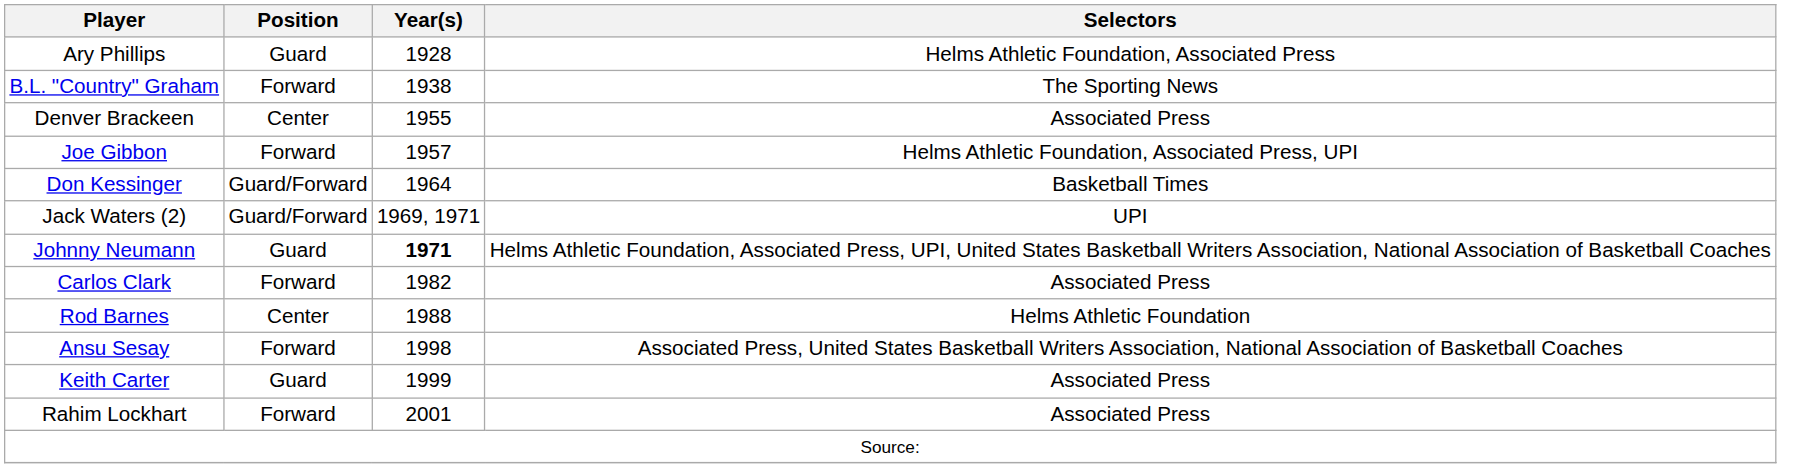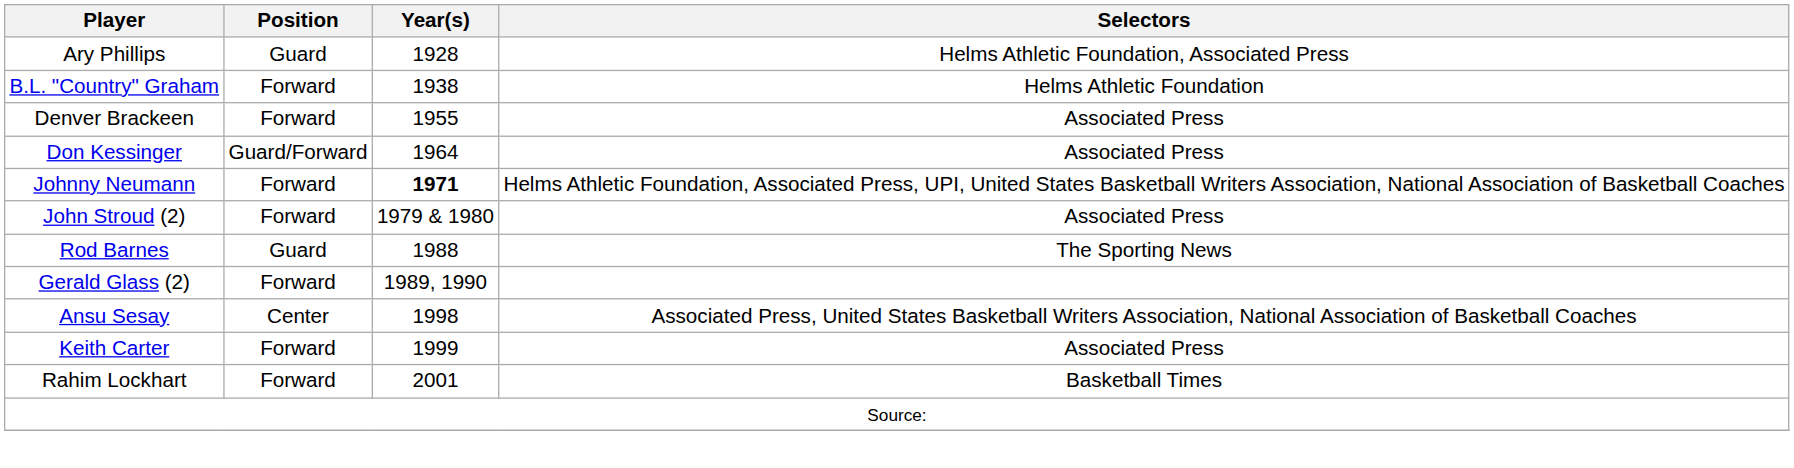B.L. "Country" Graham | Selectors: The Sporting News -> Helms Athletic Foundation
Denver Brackeen | Position: Center -> Forward
- row: Joe Gibbon | Forward | 1957 | Helms Athletic Foundation, Associated Press, UPI
Don Kessinger | Selectors: Basketball Times -> Associated Press
- row: Jack Waters (2) | Guard/Forward | 1969, 1971 | UPI
Johnny Neumann | Position: Guard -> Forward
+ row: John Stroud (2) | Forward | 1979 & 1980 | Associated Press
- row: Carlos Clark | Forward | 1982 | Associated Press
Rod Barnes | Position: Center -> Guard
Rod Barnes | Selectors: Helms Athletic Foundation -> The Sporting News
+ row: Gerald Glass (2) | Forward | 1989, 1990
Ansu Sesay | Position: Forward -> Center
Keith Carter | Position: Guard -> Forward
Rahim Lockhart | Selectors: Associated Press -> Basketball Times
